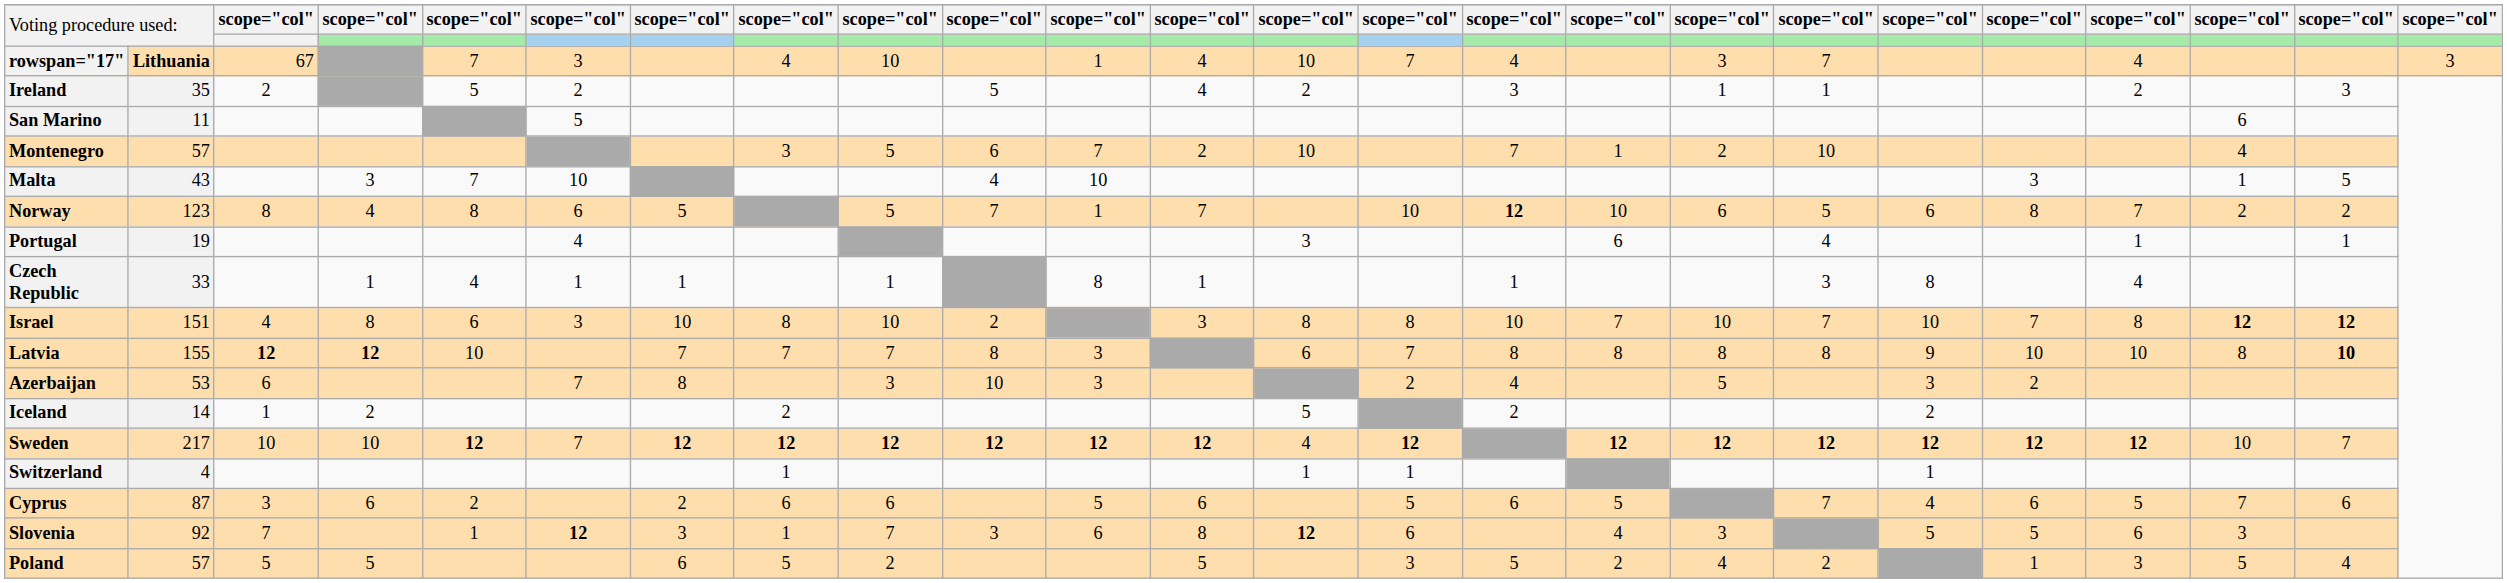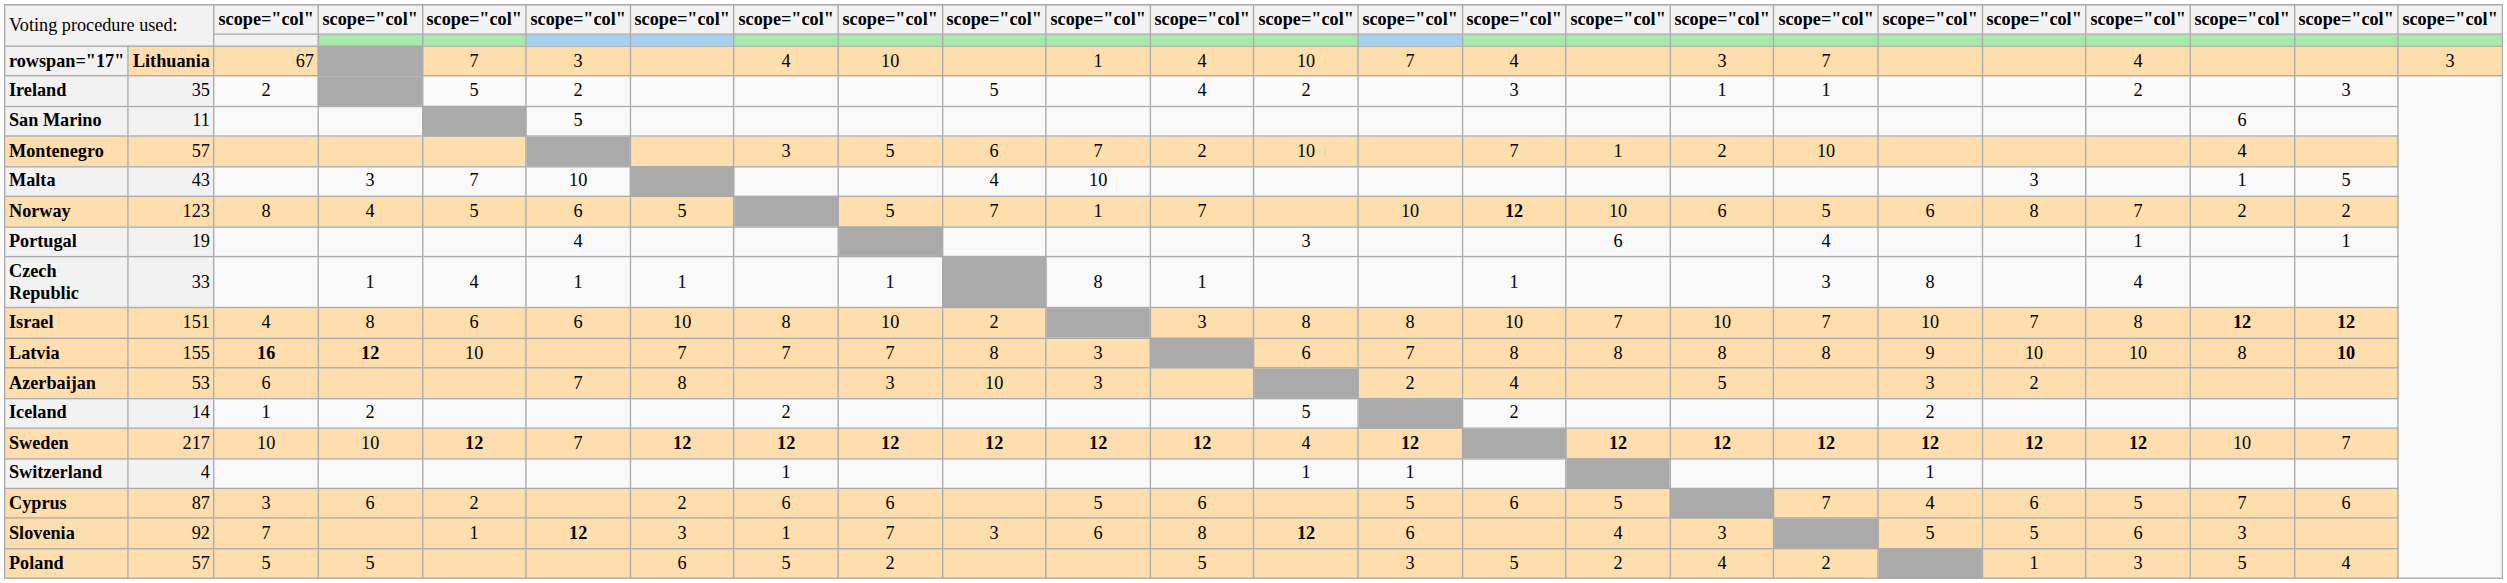Norway | column 5: 8 -> 5
Israel | column 6: 3 -> 6
Latvia | column 3: 12 -> 16
